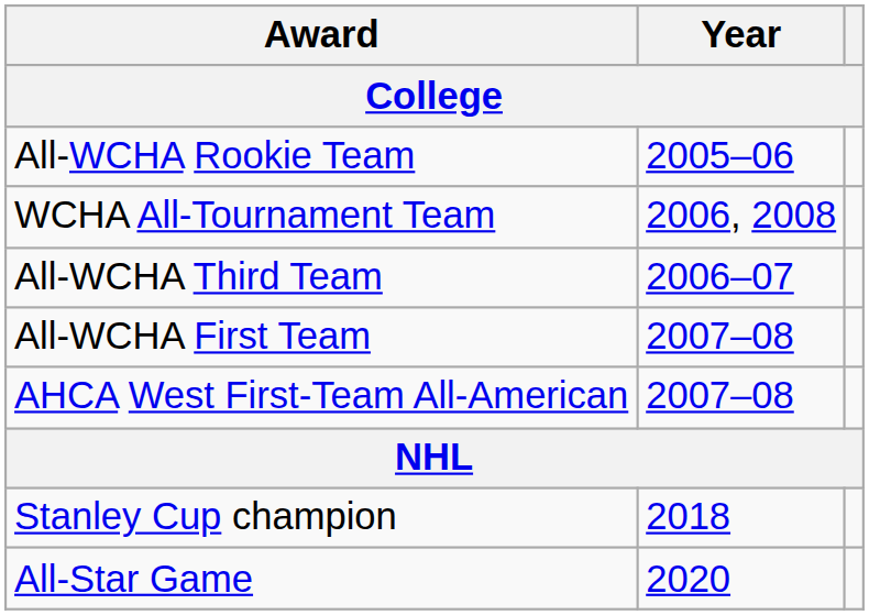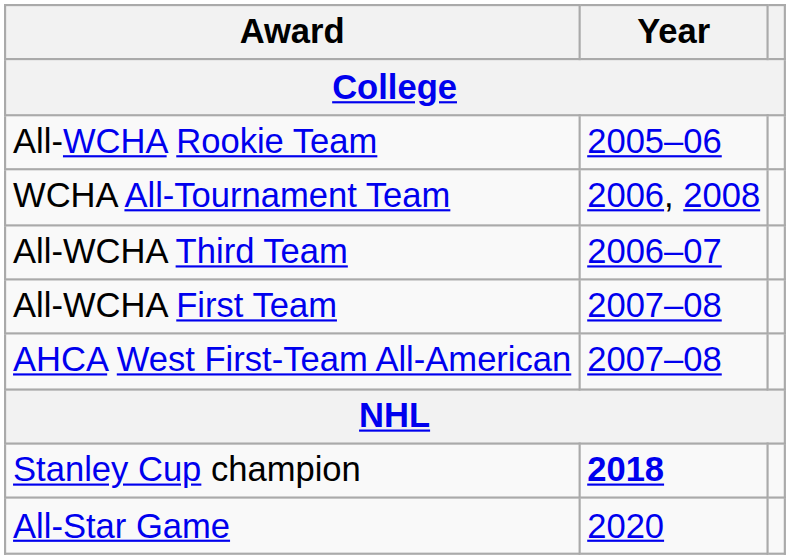Stanley Cup champion | Year: normal -> bold
